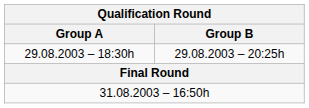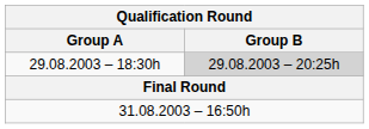29.08.2003 – 18:30h | Group B: no background -> lightgrey background
